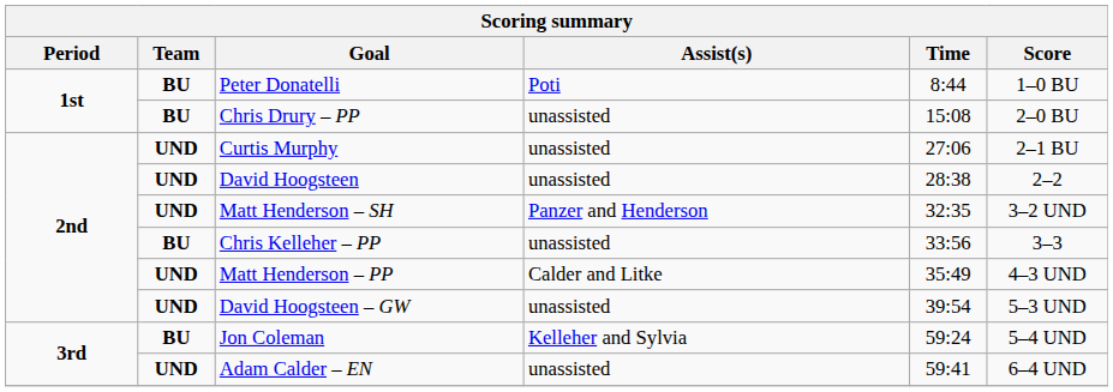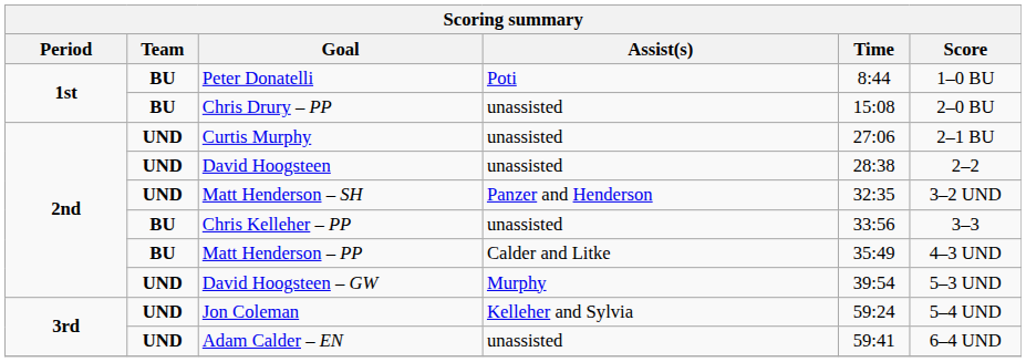Matt Henderson – PP | Team: UND -> BU
David Hoogsteen – GW | Assist(s): unassisted -> Murphy
Jon Coleman | Team: BU -> UND
